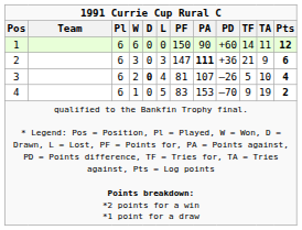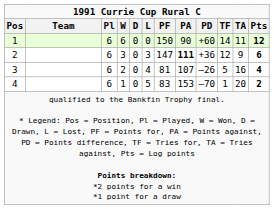row 4 | TF: 21 -> 12
row 5 | D: bold -> normal
row 5 | TA: 10 -> 16
row 6 | TF: 9 -> 1
row 6 | TA: 19 -> 20
